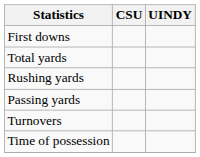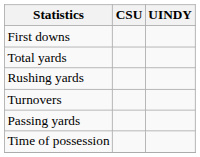rows swapped: Passing yards <-> Turnovers
